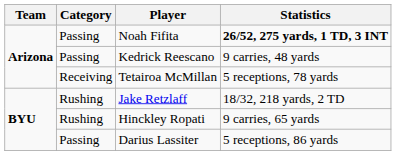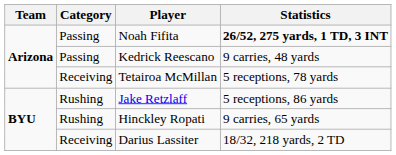Jake Retzlaff | Statistics: 18/32, 218 yards, 2 TD -> 5 receptions, 86 yards
Darius Lassiter | Category: Passing -> Receiving
Darius Lassiter | Statistics: 5 receptions, 86 yards -> 18/32, 218 yards, 2 TD
